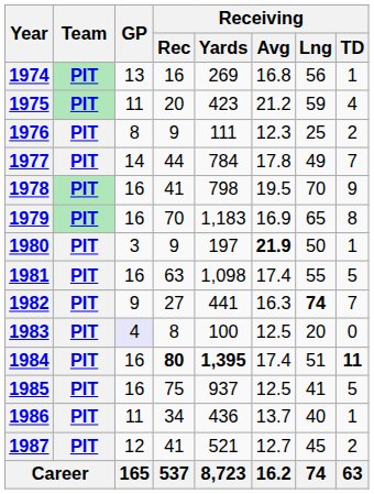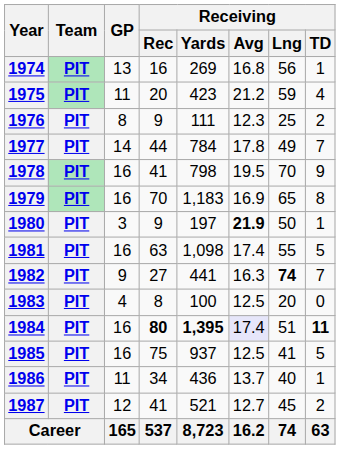1983 | GP: lavender background -> no background
1984 | Receiving / Avg: no background -> lavender background
